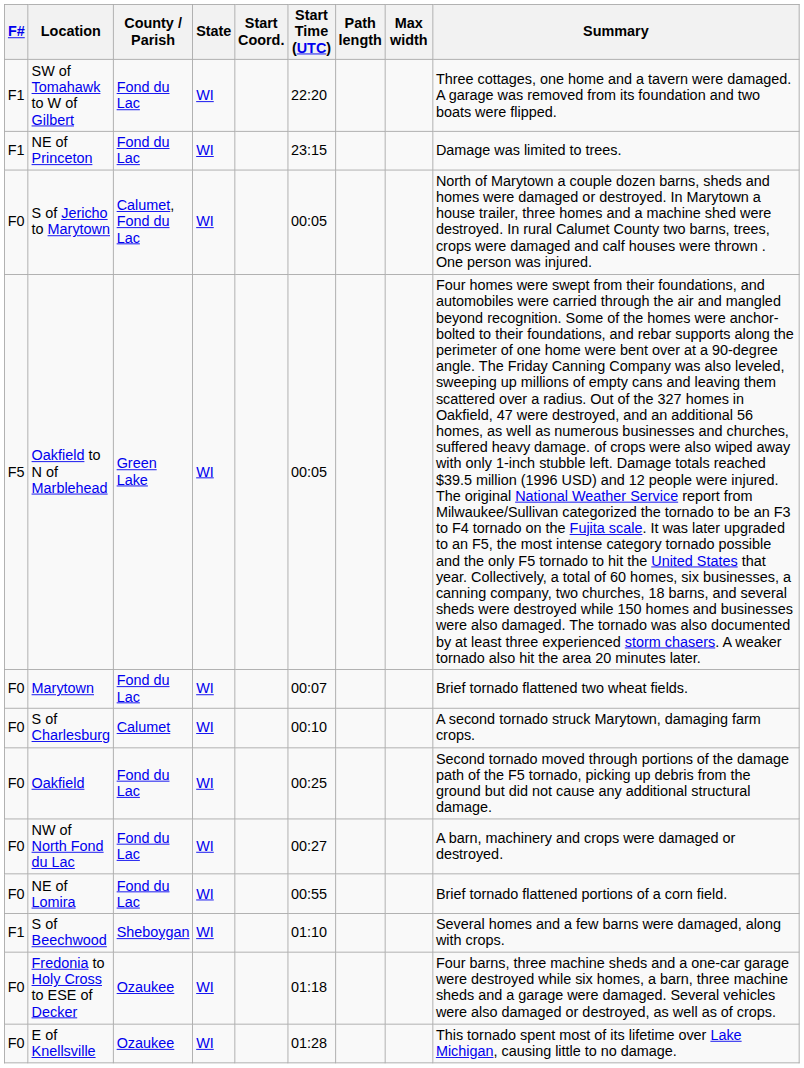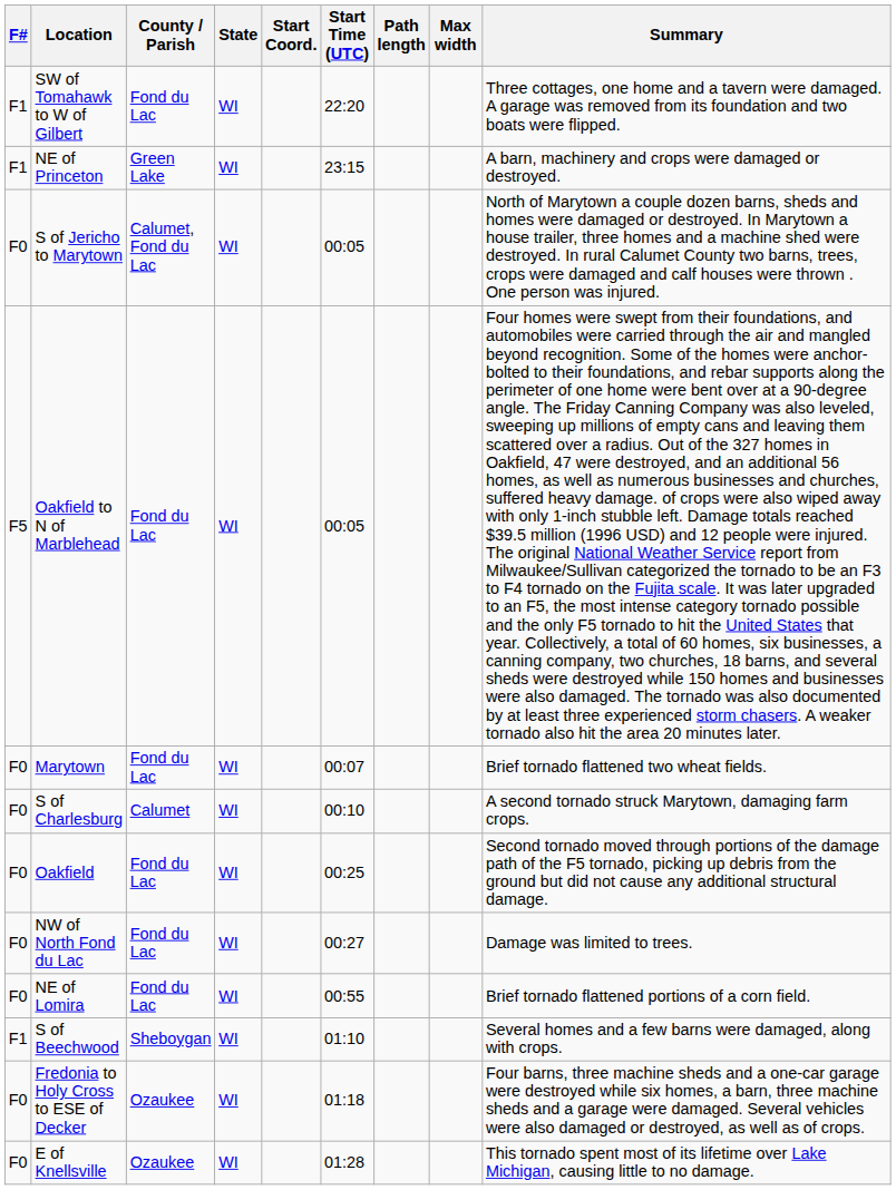NE of Princeton | County / Parish: Fond du Lac -> Green Lake
NE of Princeton | Summary: Damage was limited to trees. -> A barn, machinery and crops were damaged or destroyed.
Oakfield to N of Marblehead | County / Parish: Green Lake -> Fond du Lac
NW of North Fond du Lac | Summary: A barn, machinery and crops were damaged or destroyed. -> Damage was limited to trees.
